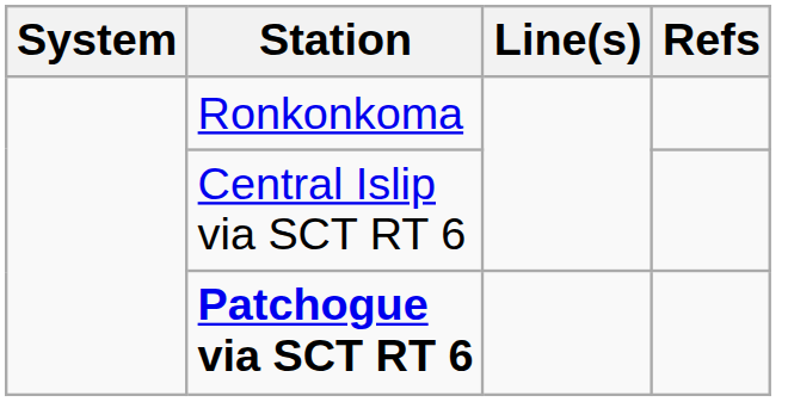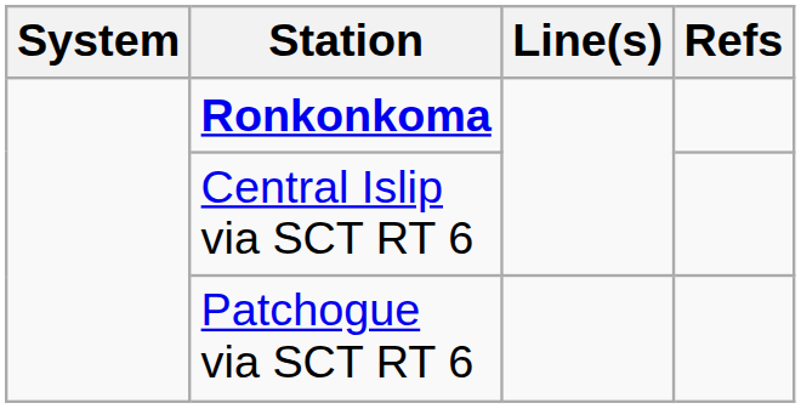Ronkonkoma | Station: normal -> bold
Patchogue via SCT RT 6 | Station: bold -> normal
